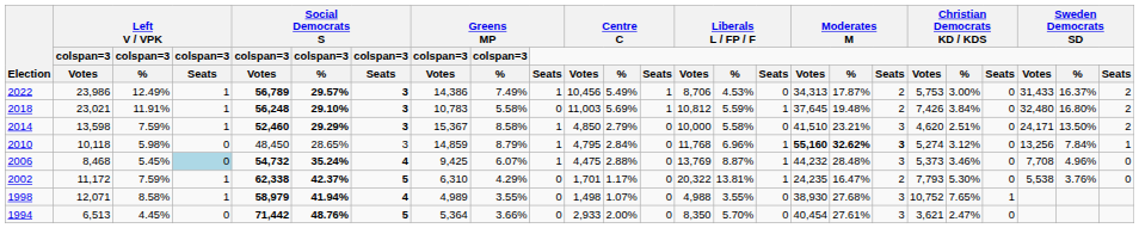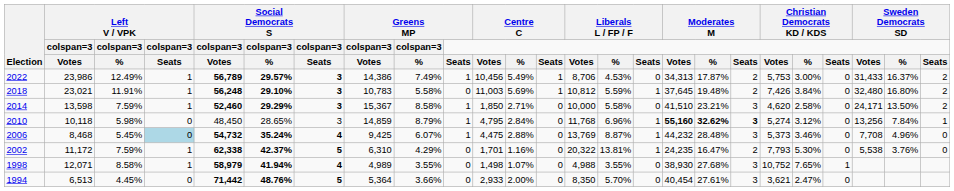2014 | Centre C / Votes: 4,850 -> 1,850
2014 | Centre C / %: 2.79% -> 2.71%
2014 | Christian Democrats KD / KDS / %: 2.51% -> 2.58%
2002 | Centre C / %: 1.17% -> 1.16%
